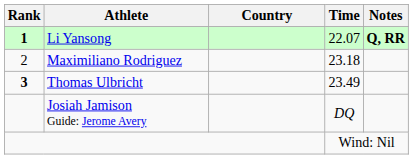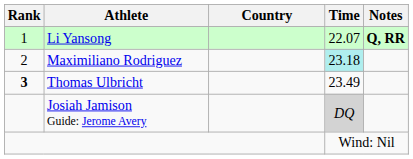Li Yansong | Rank: bold -> normal
Maximiliano Rodriguez | Time: no background -> paleturquoise background
Josiah Jamison Guide: Jerome Avery | Time: no background -> lightgrey background
